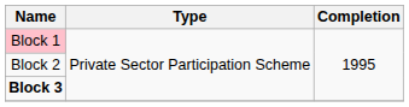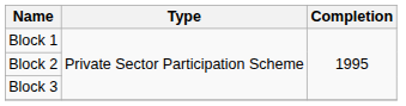Block 1 | Name: pink background -> no background
Block 3 | Name: bold -> normal
